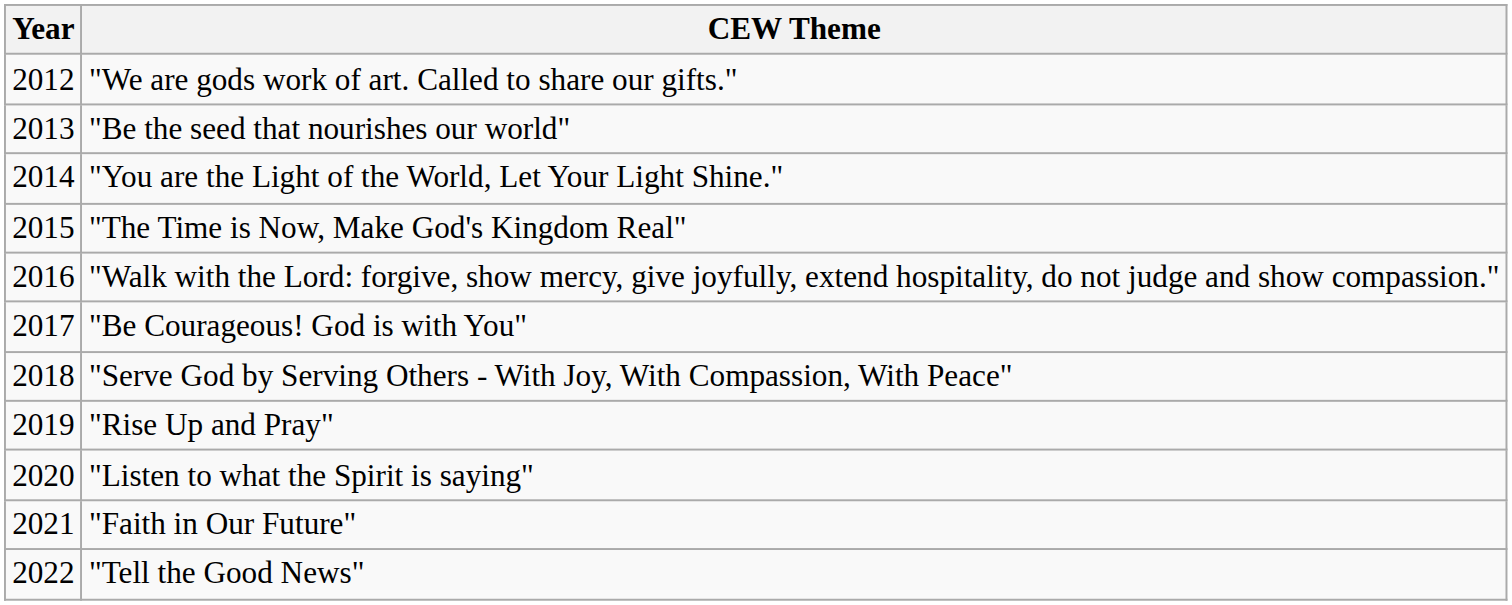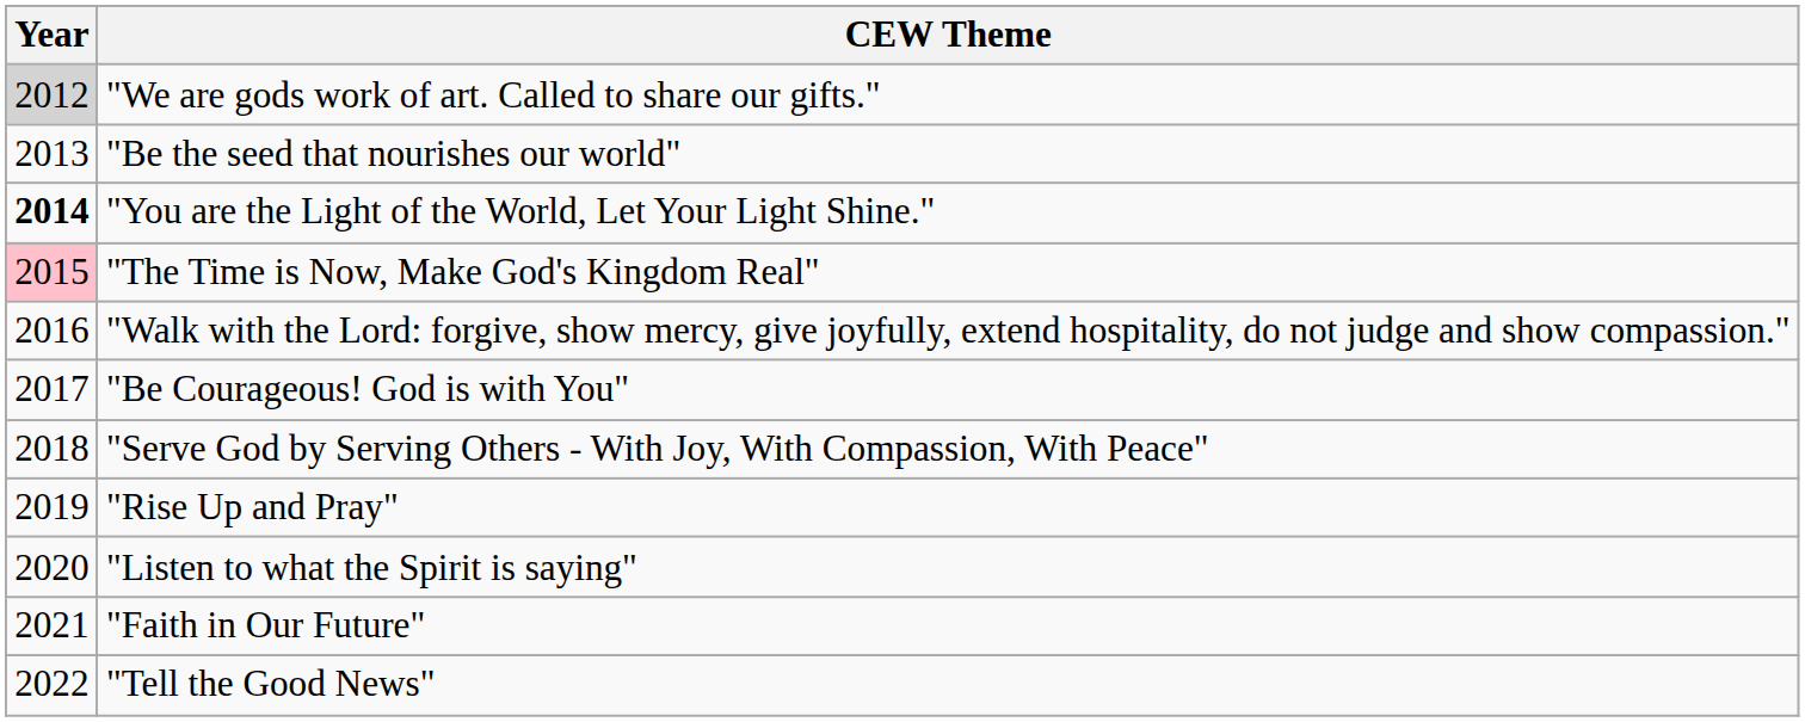"We are gods work of art. Called to share our gifts." | Year: no background -> lightgrey background
"You are the Light of the World, Let Your Light Shine." | Year: normal -> bold
"The Time is Now, Make God's Kingdom Real" | Year: no background -> pink background
